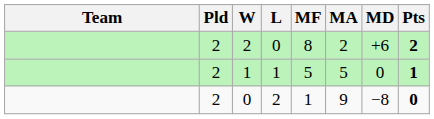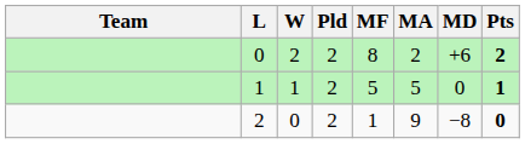columns swapped: Pld <-> L
